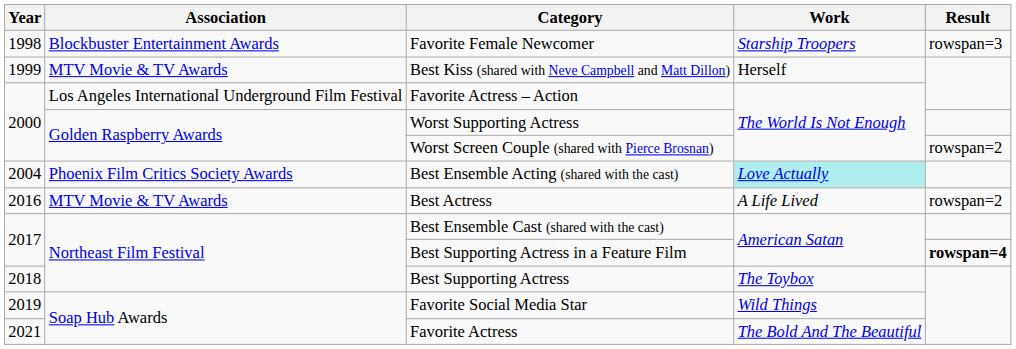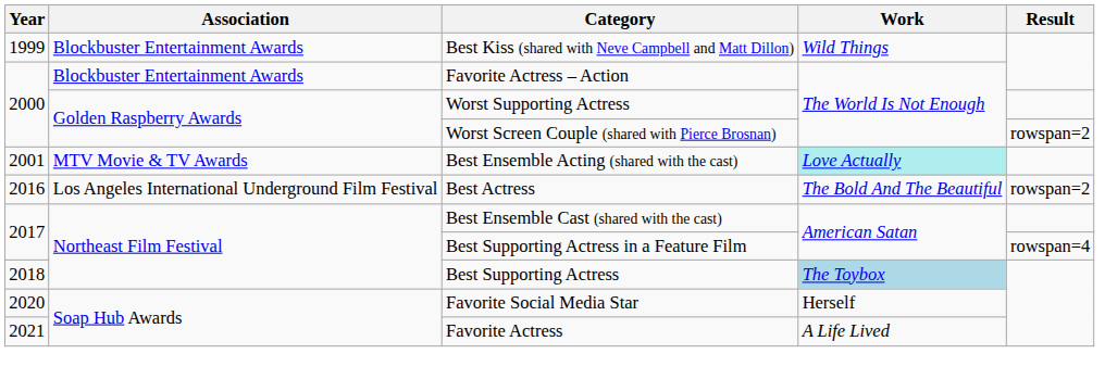- row: 1998 | Blockbuster Entertainment Awards | Favorite Female Newcomer | Starship Troopers | rowspan=3
Best Kiss (shared with Neve Campbell and Matt Dillon) | Association: MTV Movie & TV Awards -> Blockbuster Entertainment Awards
Best Kiss (shared with Neve Campbell and Matt Dillon) | Work: Herself -> Wild Things
Favorite Actress – Action | Association: Los Angeles International Underground Film Festival -> Blockbuster Entertainment Awards
Best Ensemble Acting (shared with the cast) | Year: 2004 -> 2001
Best Ensemble Acting (shared with the cast) | Association: Phoenix Film Critics Society Awards -> MTV Movie & TV Awards
Best Actress | Association: MTV Movie & TV Awards -> Los Angeles International Underground Film Festival
Best Actress | Work: A Life Lived -> The Bold And The Beautiful
Best Supporting Actress in a Feature Film | Result: bold -> normal
Best Supporting Actress | Work: no background -> lightblue background
Favorite Social Media Star | Year: 2019 -> 2020
Favorite Social Media Star | Work: Wild Things -> Herself
Favorite Actress | Work: The Bold And The Beautiful -> A Life Lived
